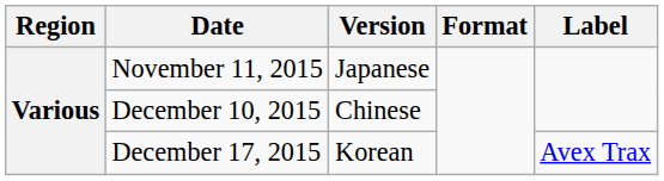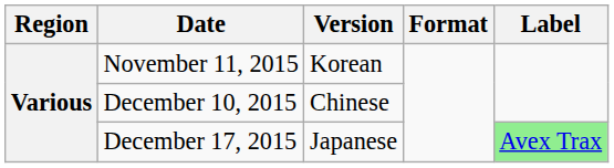November 11, 2015 | Version: Japanese -> Korean
December 17, 2015 | Version: Korean -> Japanese
December 17, 2015 | Label: no background -> lightgreen background
